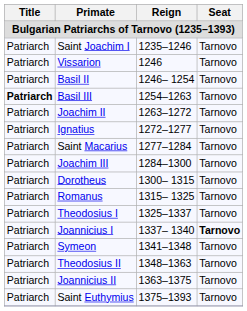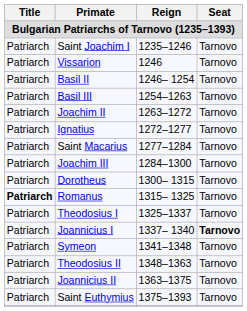Basil III | Title: bold -> normal
Romanus | Title: normal -> bold
